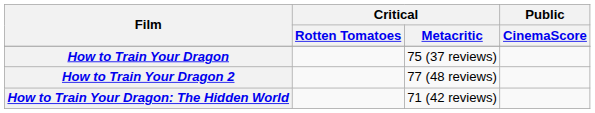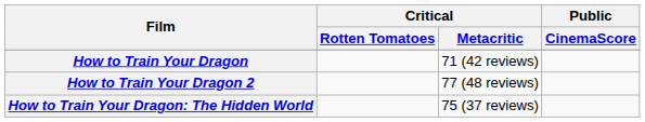How to Train Your Dragon | Critical / Metacritic: 75 (37 reviews) -> 71 (42 reviews)
How to Train Your Dragon: The Hidden World | Critical / Metacritic: 71 (42 reviews) -> 75 (37 reviews)
